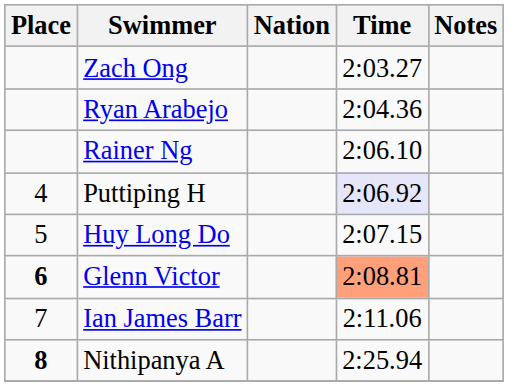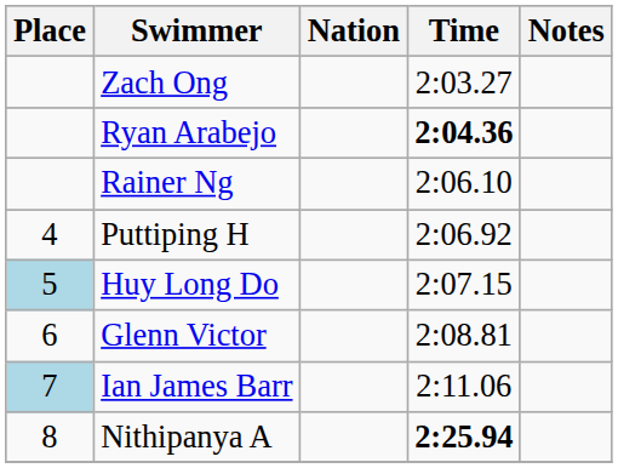Ryan Arabejo | Time: normal -> bold
Puttiping H | Time: lavender background -> no background
Huy Long Do | Place: no background -> lightblue background
Glenn Victor | Place: bold -> normal
Glenn Victor | Time: lightsalmon background -> no background
Ian James Barr | Place: no background -> lightblue background
Nithipanya A | Place: bold -> normal
Nithipanya A | Time: normal -> bold
